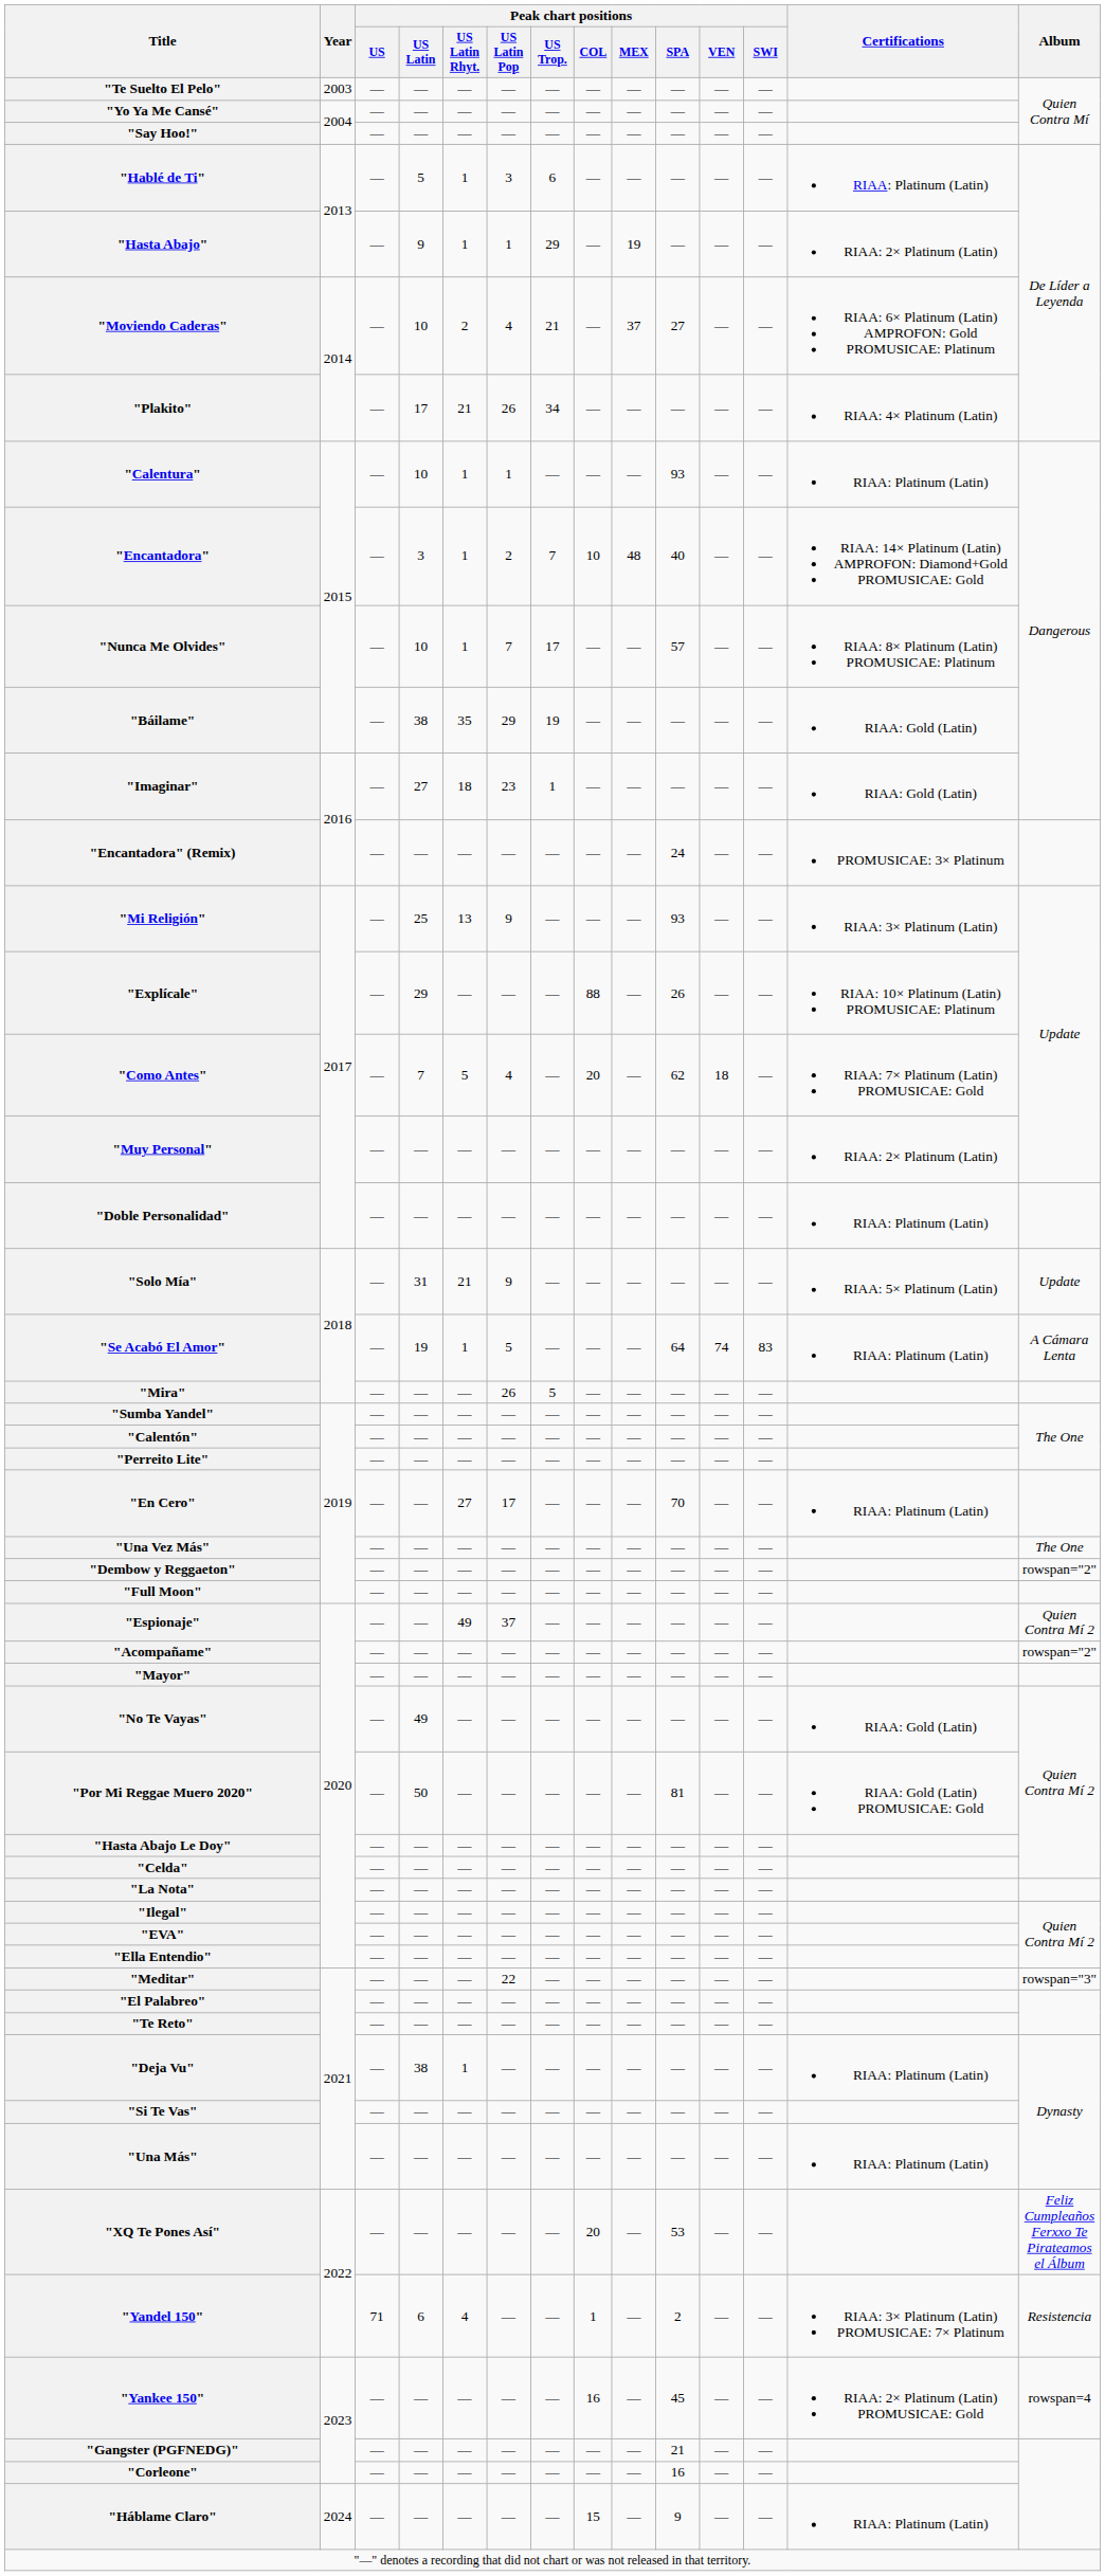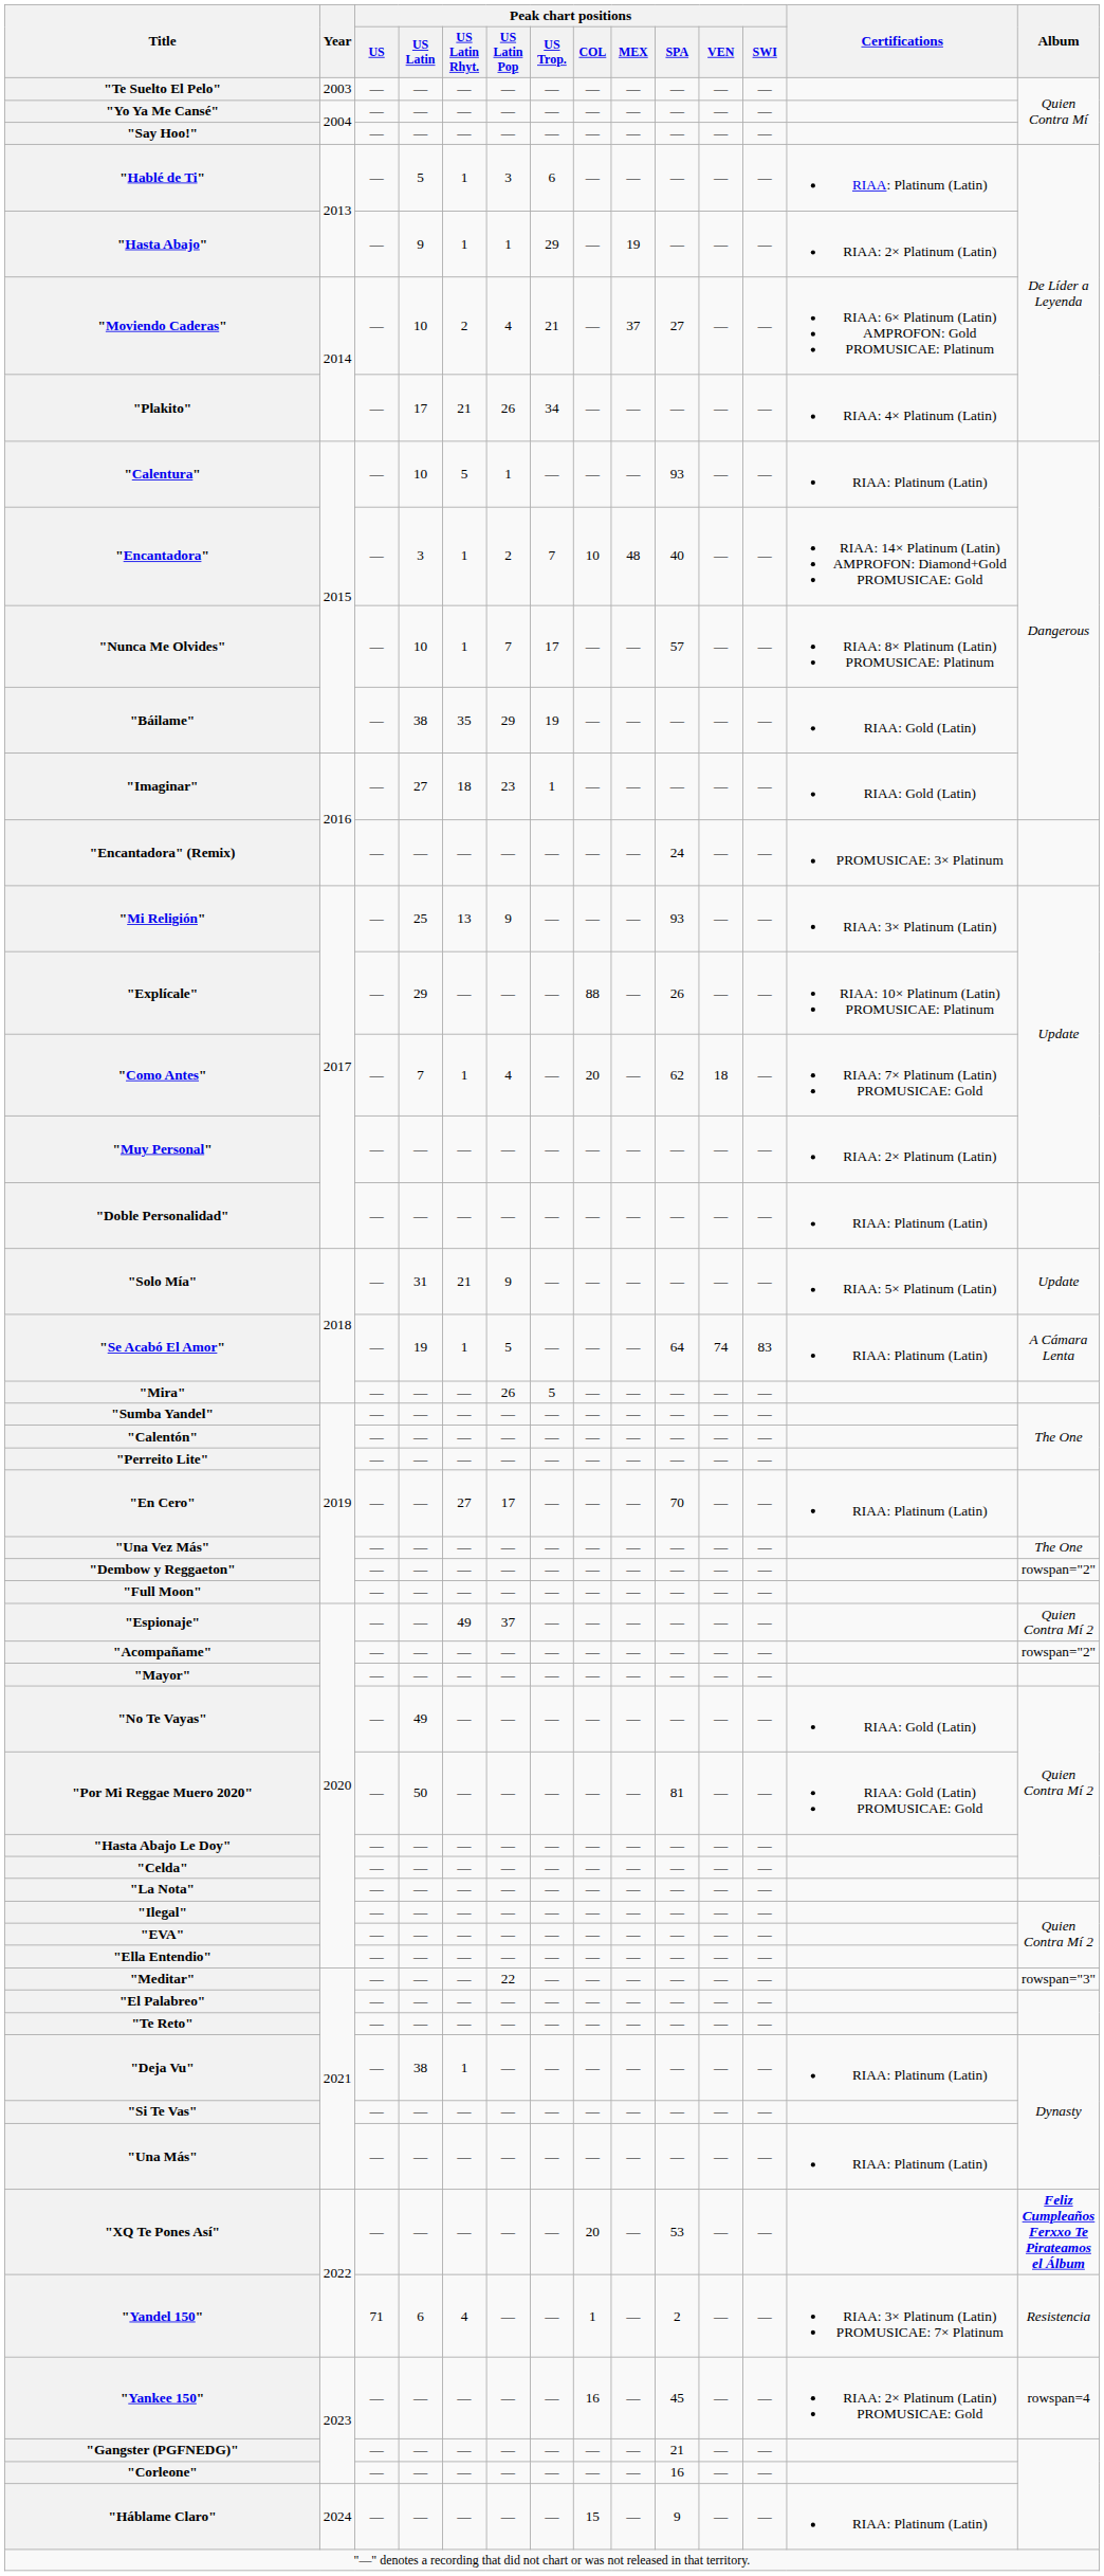"Calentura" | Peak chart positions / US Latin Rhyt.: 1 -> 5
"Como Antes" | Peak chart positions / US Latin Rhyt.: 5 -> 1
"XQ Te Pones Así" | Album: normal -> bold
